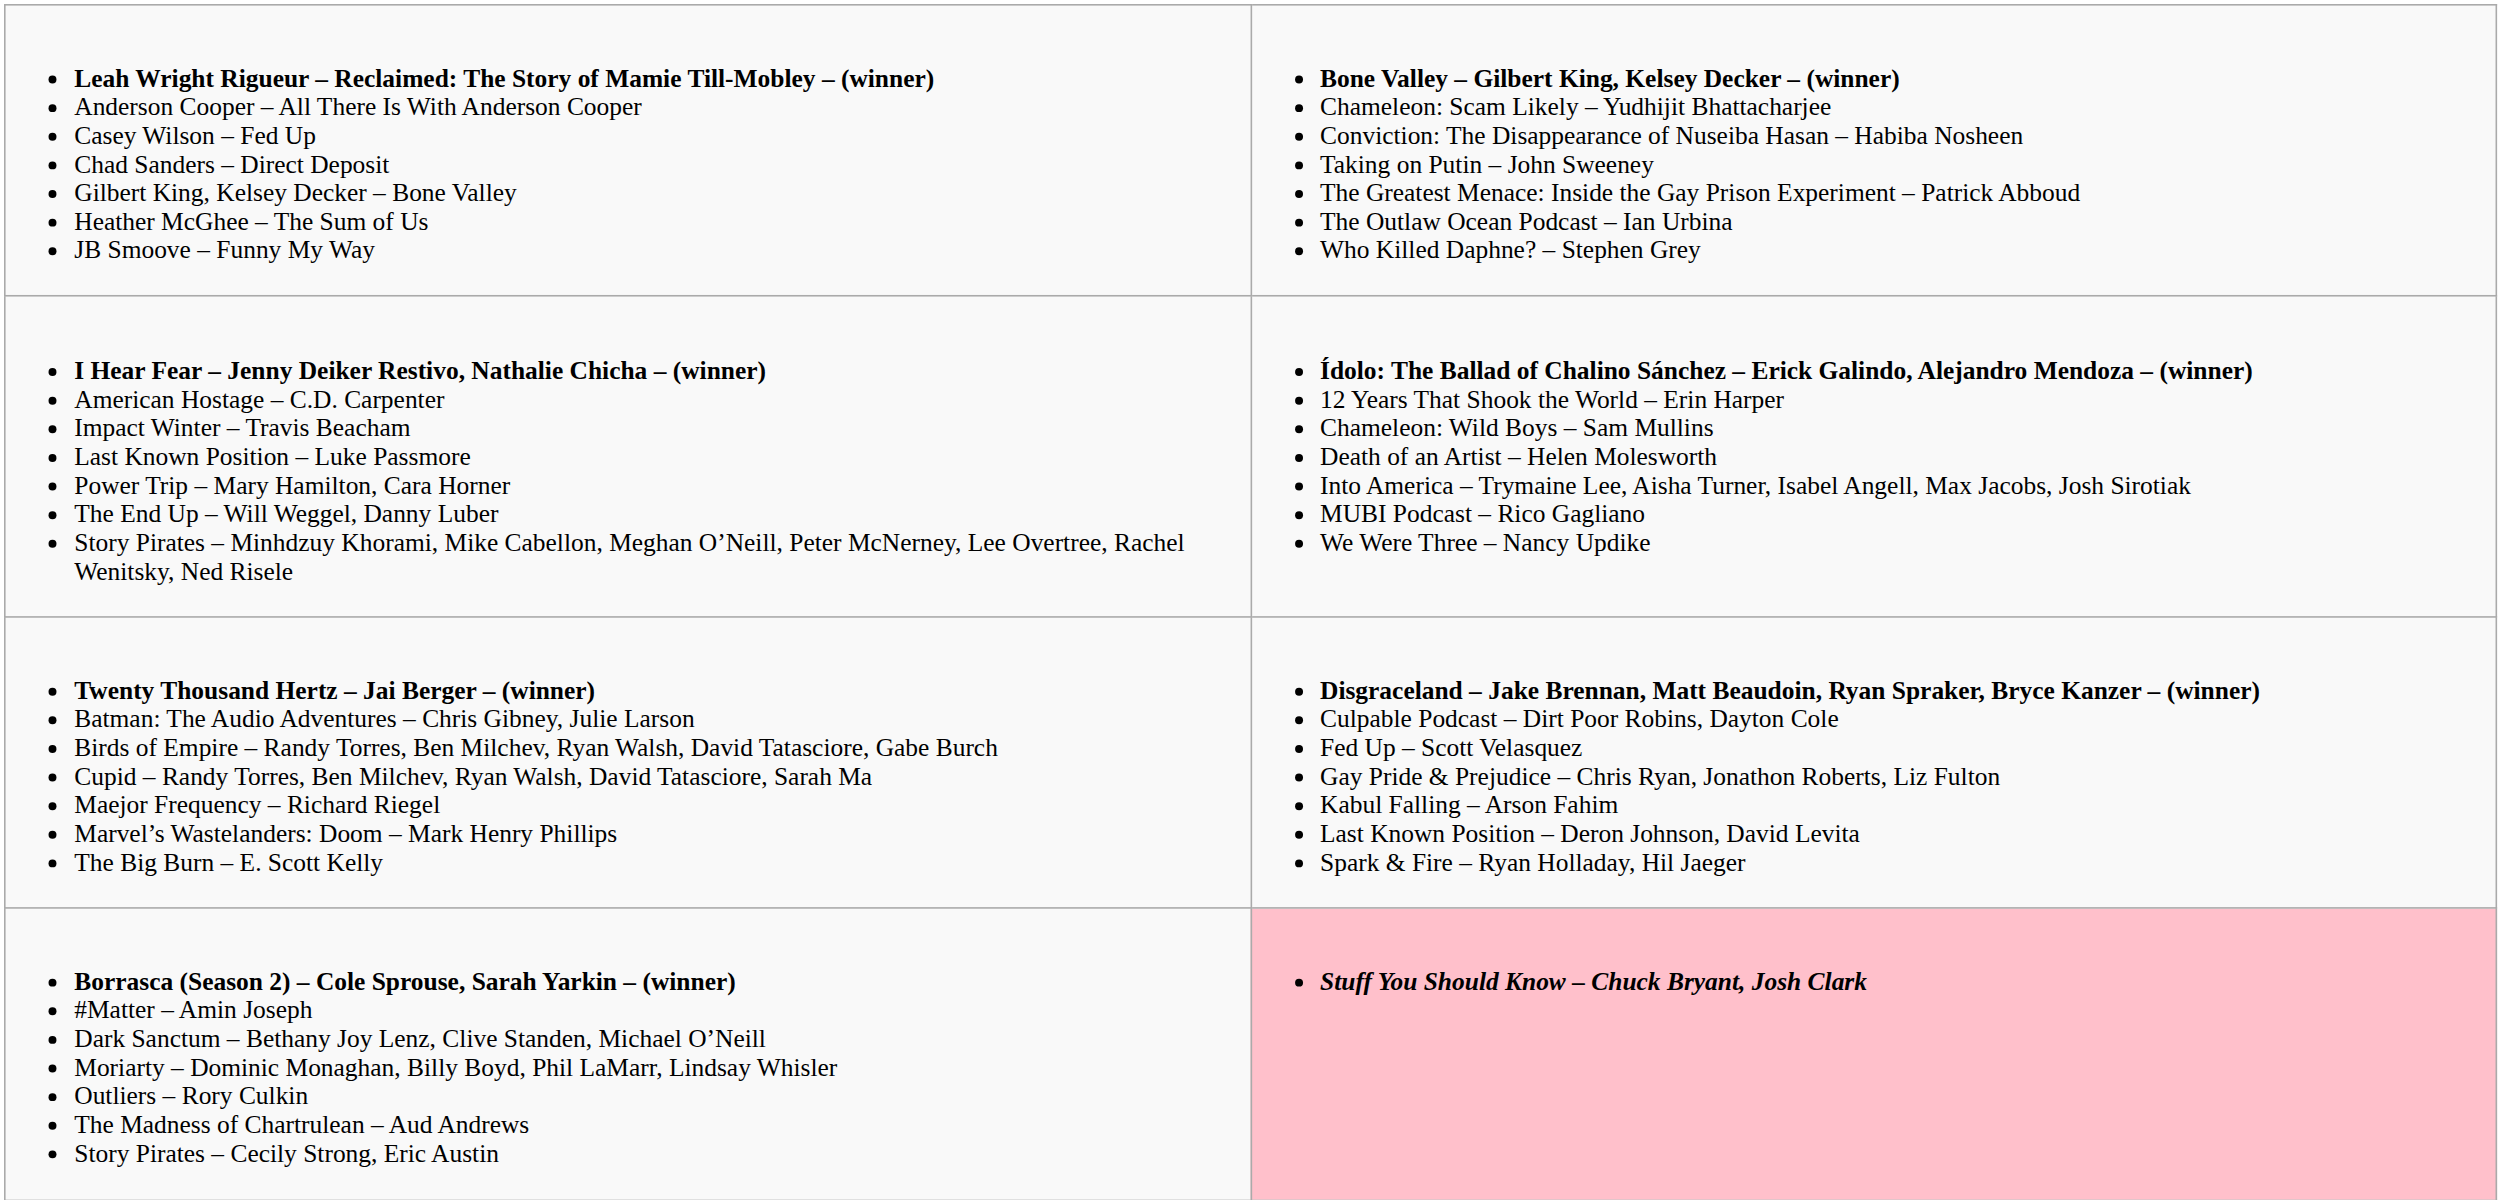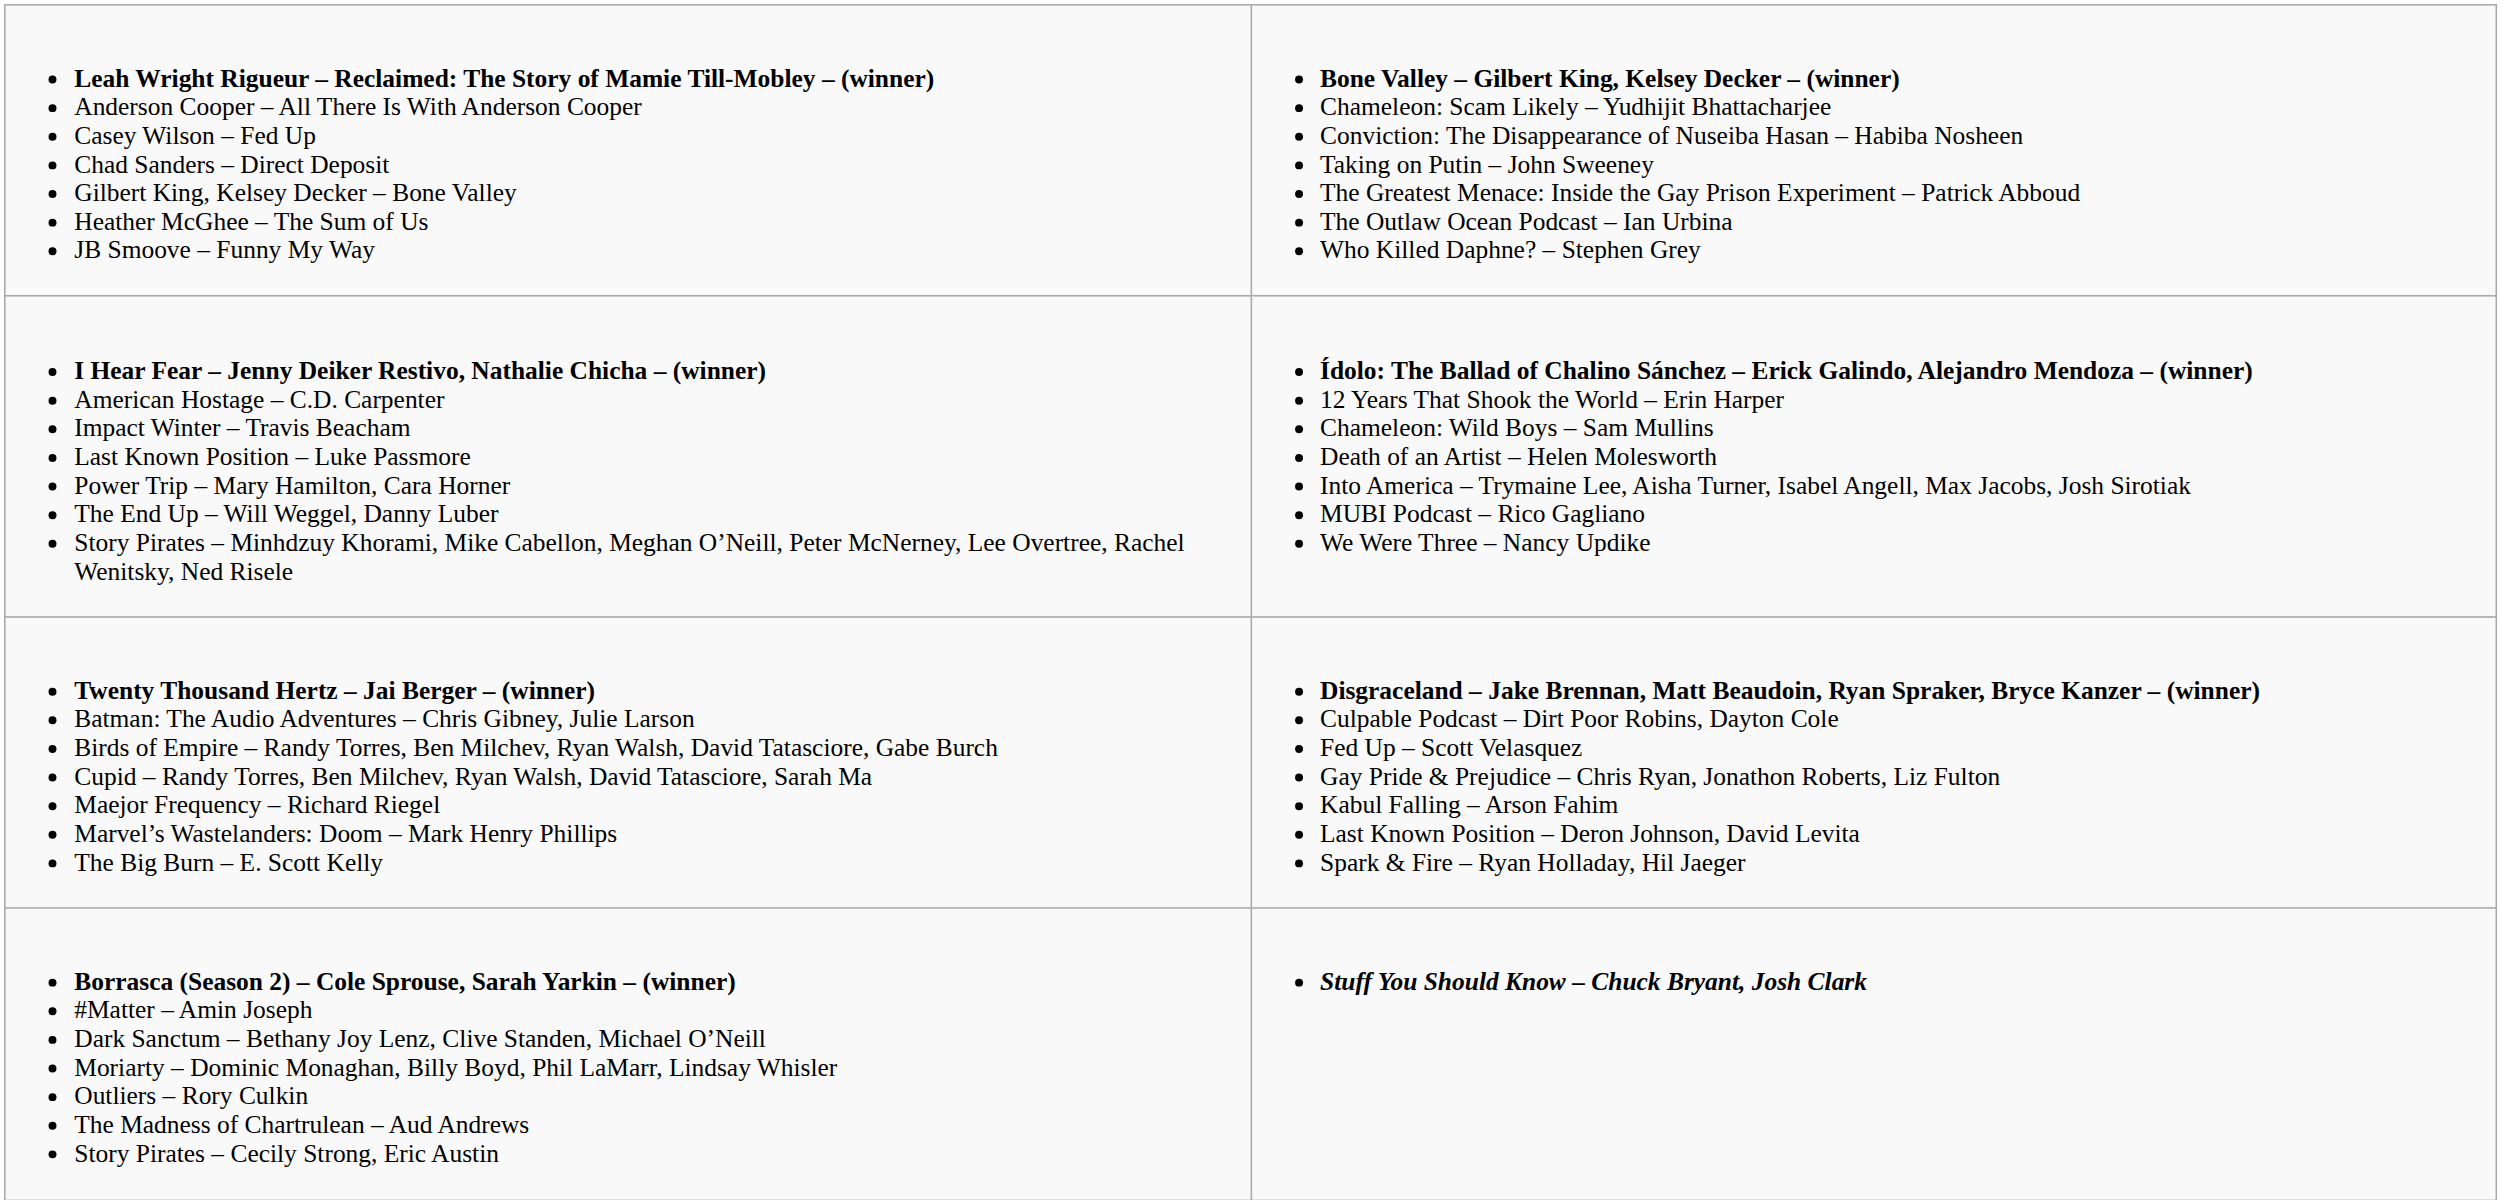row 4 | column 2: pink background -> no background
